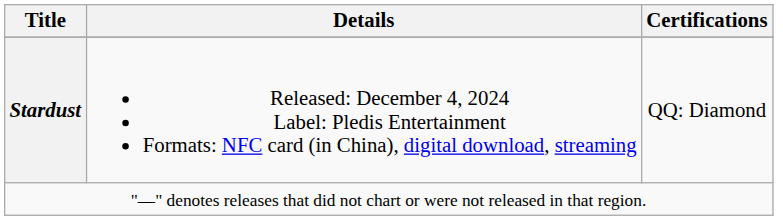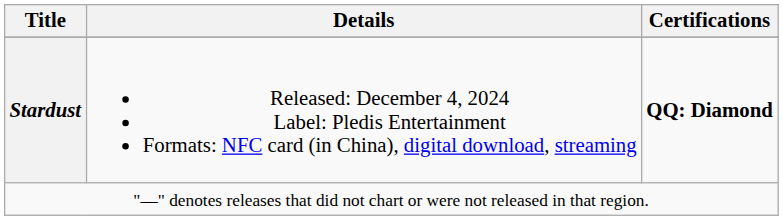Stardust | Certifications: normal -> bold
